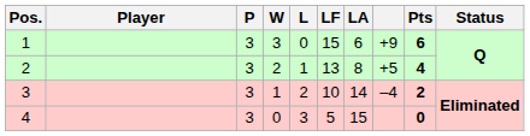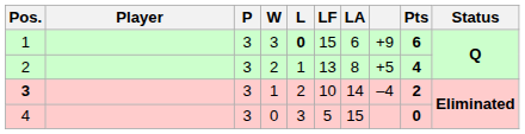row 2 | L: normal -> bold
row 4 | Pos.: normal -> bold
